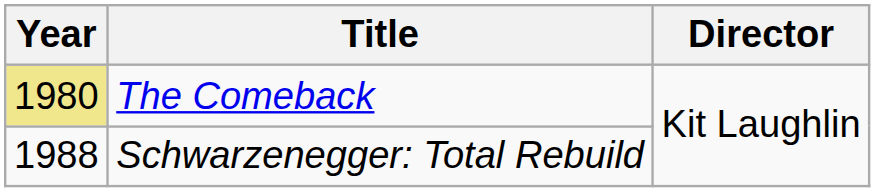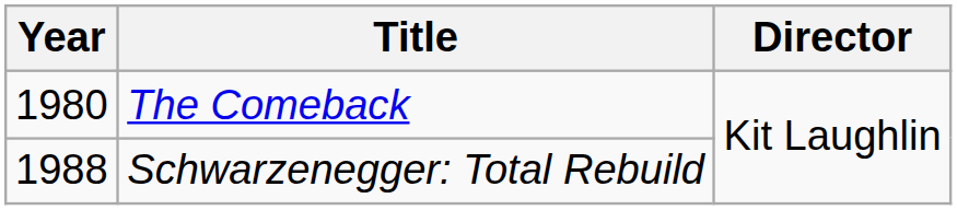The Comeback | Year: khaki background -> no background
